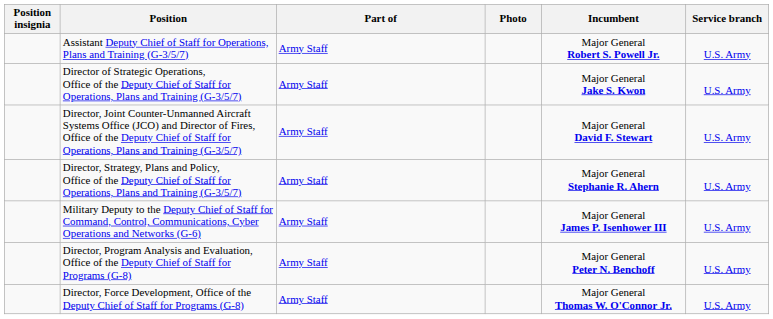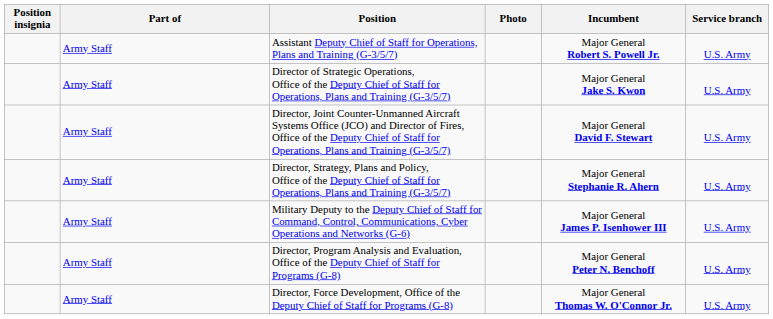columns swapped: Position <-> Part of
